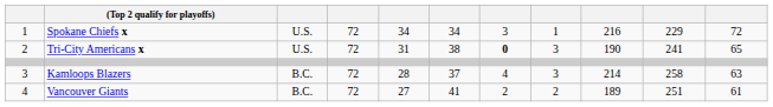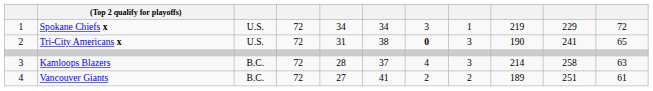Spokane Chiefs x | column 9: 216 -> 219
